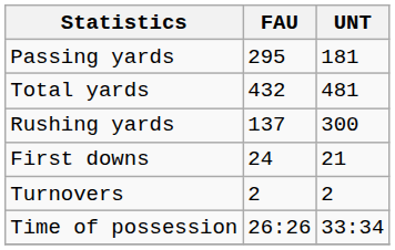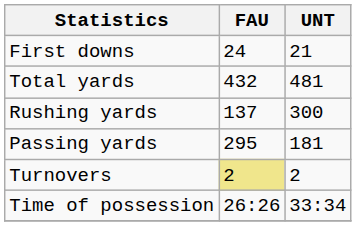rows swapped: First downs <-> Passing yards
Turnovers | FAU: no background -> khaki background
